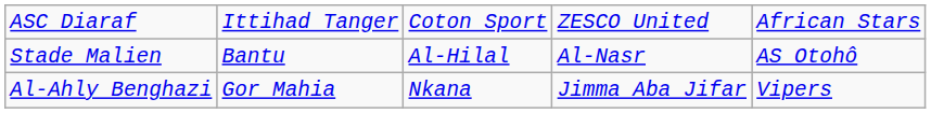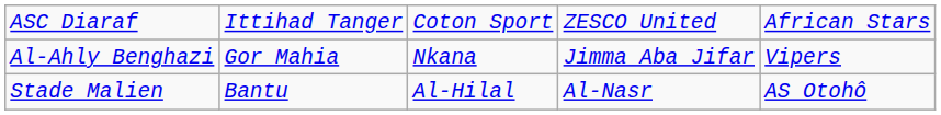rows swapped: Al-Ahly Benghazi <-> Stade Malien
